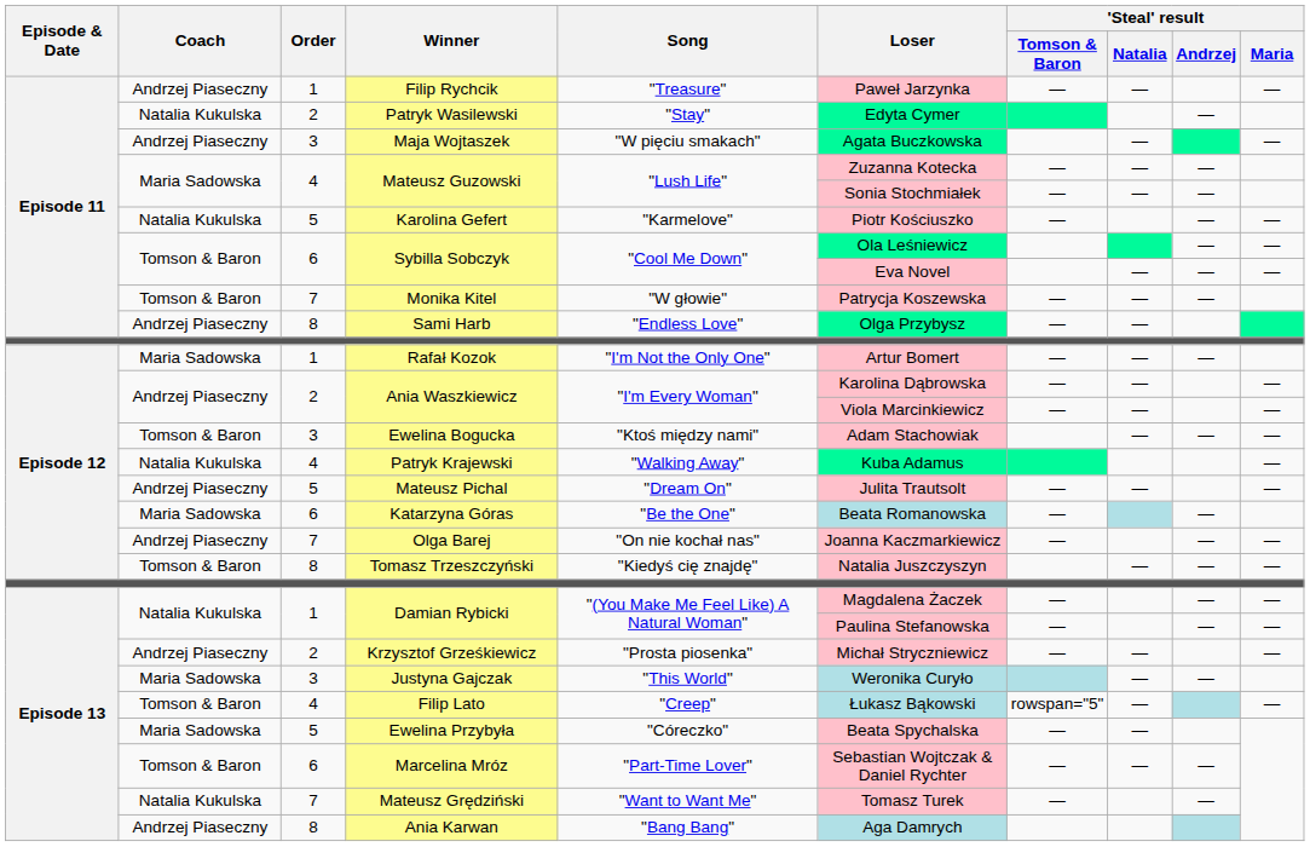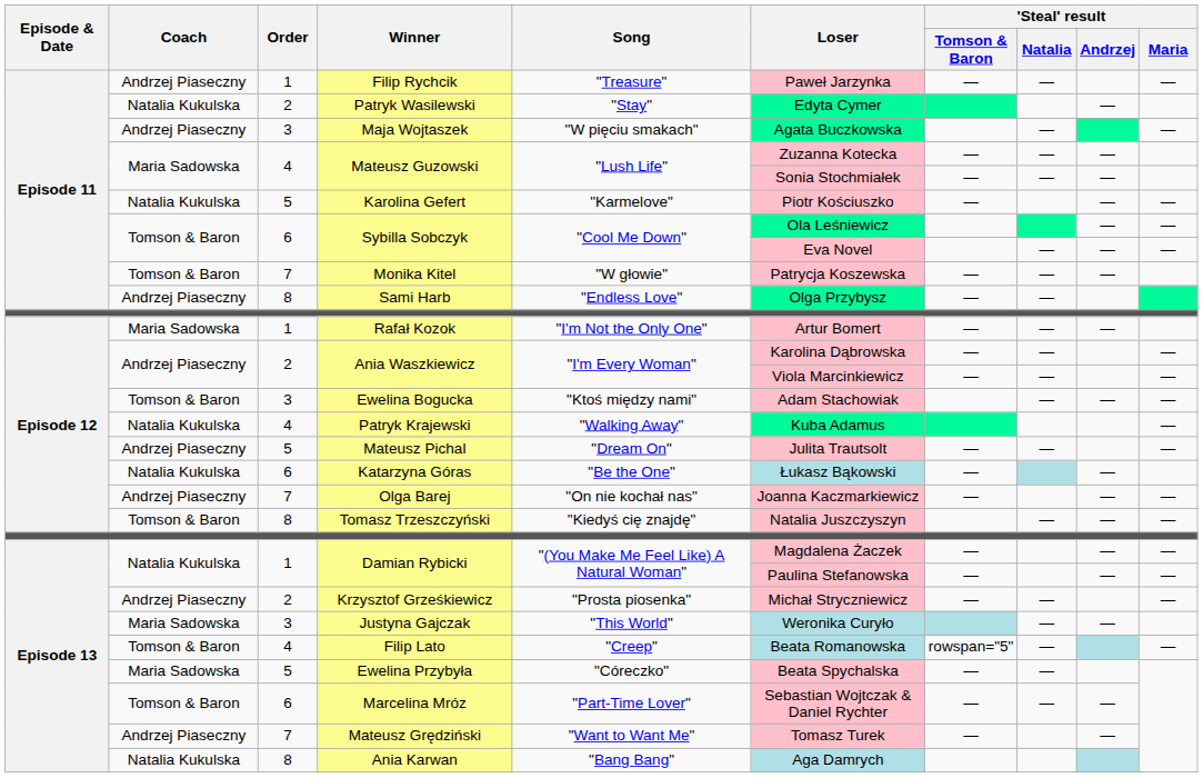Katarzyna Góras | Coach: Maria Sadowska -> Natalia Kukulska
Katarzyna Góras | Loser: Beata Romanowska -> Łukasz Bąkowski
Filip Lato | Loser: Łukasz Bąkowski -> Beata Romanowska
Mateusz Grędziński | Coach: Natalia Kukulska -> Andrzej Piaseczny
Ania Karwan | Coach: Andrzej Piaseczny -> Natalia Kukulska
